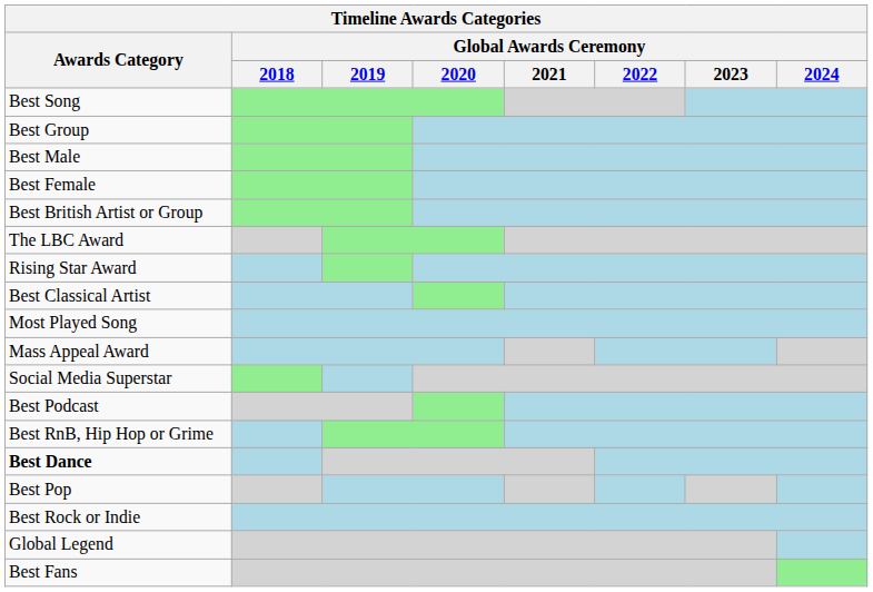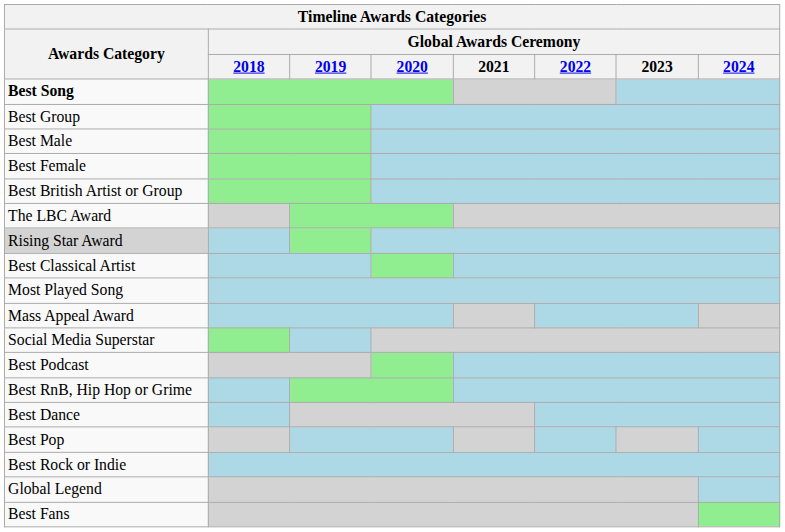Best Song | Awards Category: normal -> bold
Rising Star Award | Awards Category: no background -> lightgrey background
Best Dance | Awards Category: bold -> normal
